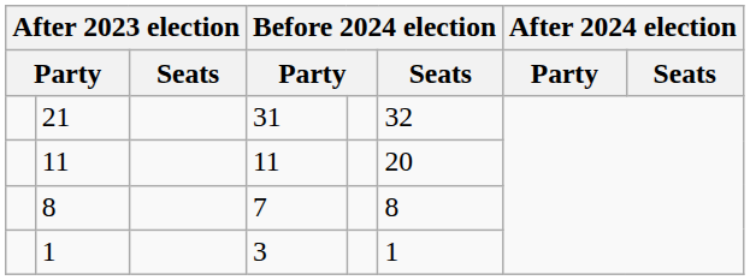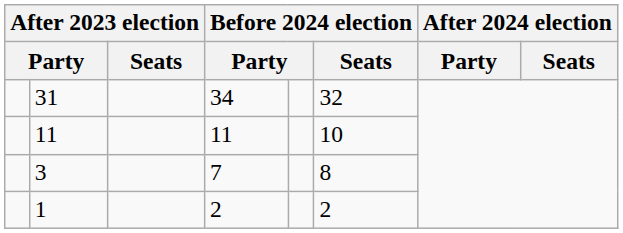row 3 | column 2: 21 -> 31
row 3 | column 4: 31 -> 34
row 4 | Before 2024 election / Seats: 20 -> 10
row 5 | column 2: 8 -> 3
row 6 | column 4: 3 -> 2
row 6 | Before 2024 election / Seats: 1 -> 2
